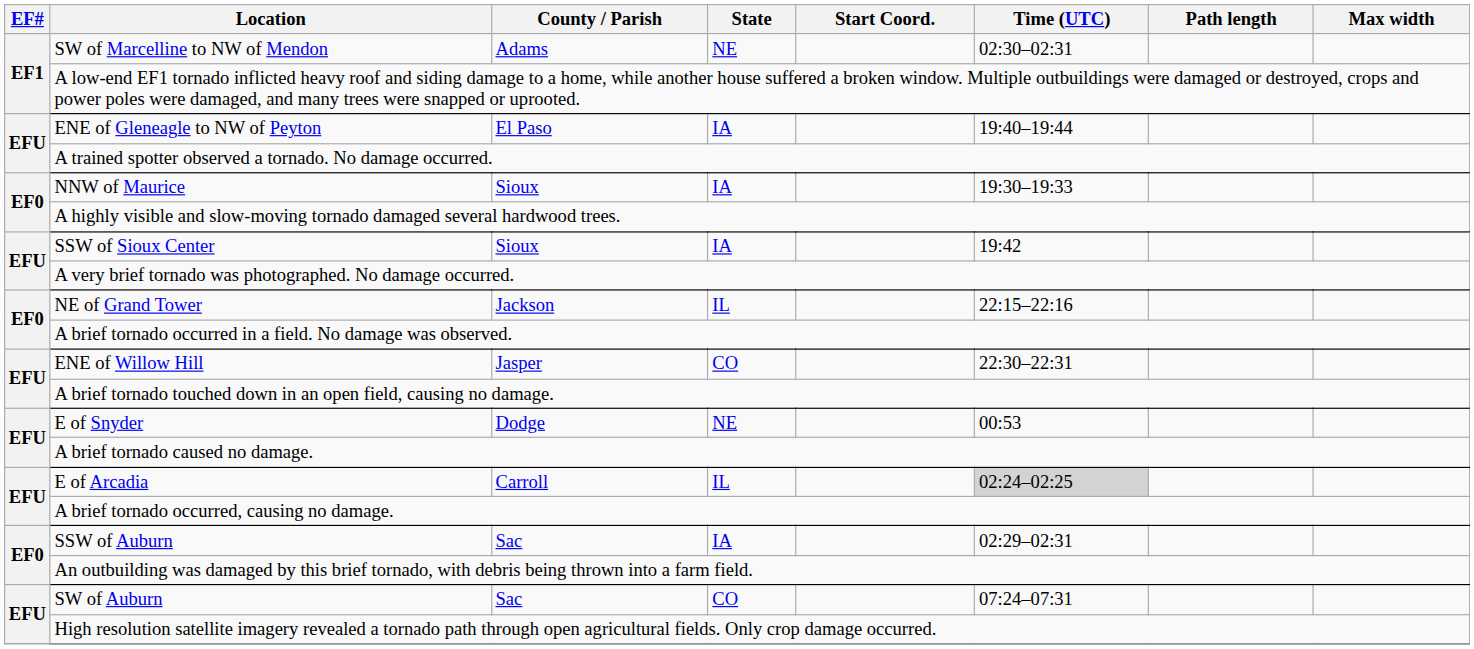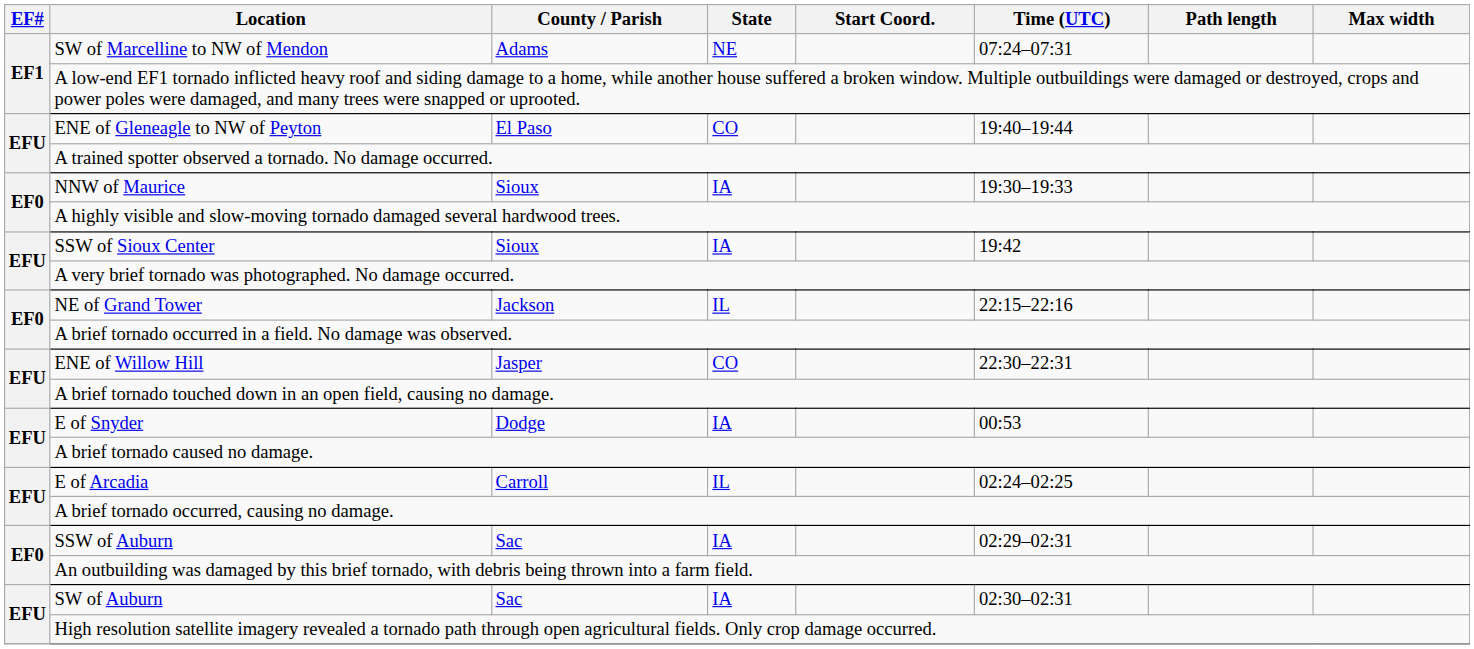SW of Marcelline to NW of Mendon | Time (UTC): 02:30–02:31 -> 07:24–07:31
ENE of Gleneagle to NW of Peyton | State: IA -> CO
E of Snyder | State: NE -> IA
E of Arcadia | Time (UTC): lightgrey background -> no background
SW of Auburn | State: CO -> IA
SW of Auburn | Time (UTC): 07:24–07:31 -> 02:30–02:31
